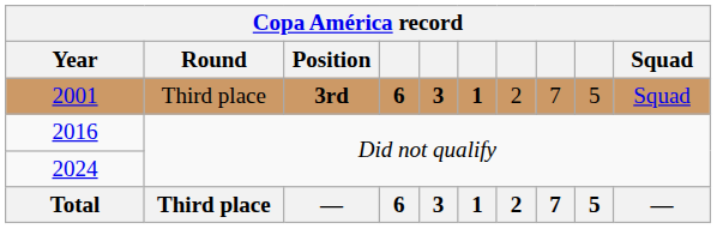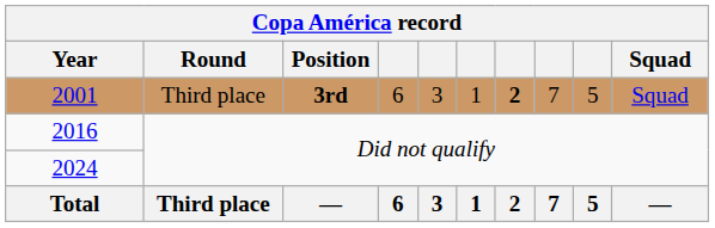2001 | column 4: bold -> normal
2001 | column 5: bold -> normal
2001 | column 6: bold -> normal
2001 | column 7: normal -> bold
